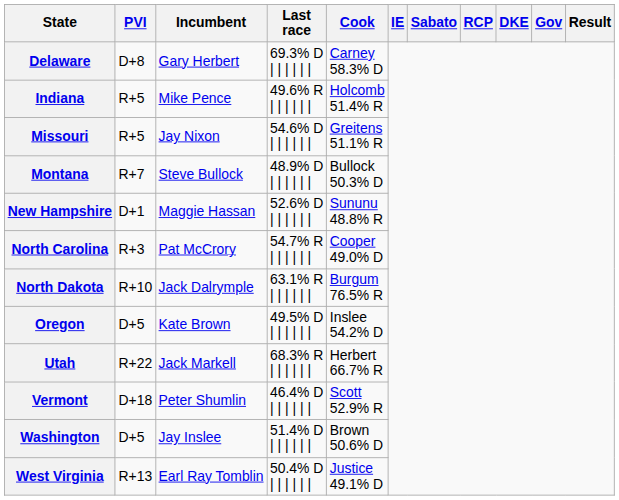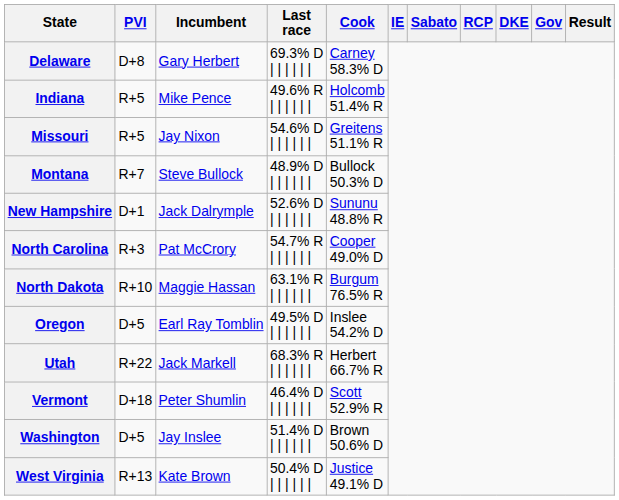New Hampshire | Incumbent: Maggie Hassan -> Jack Dalrymple
North Dakota | Incumbent: Jack Dalrymple -> Maggie Hassan
Oregon | Incumbent: Kate Brown -> Earl Ray Tomblin
West Virginia | Incumbent: Earl Ray Tomblin -> Kate Brown
